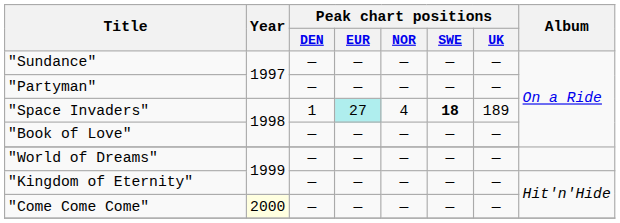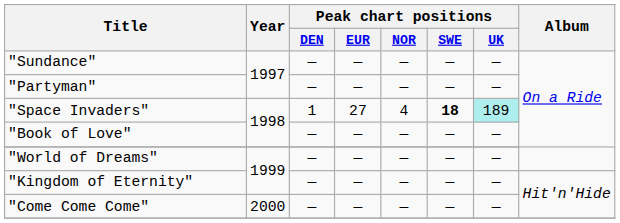"Space Invaders" | Peak chart positions / EUR: paleturquoise background -> no background
"Space Invaders" | Peak chart positions / UK: no background -> paleturquoise background
"Come Come Come" | Year: lightyellow background -> no background
